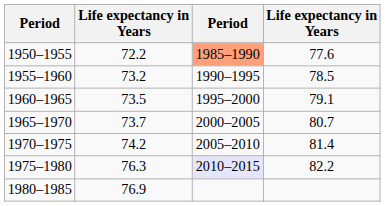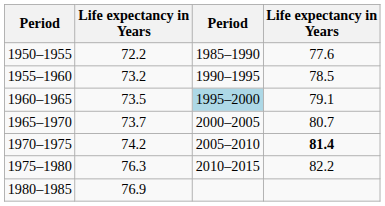1950–1955 | column 3: lightsalmon background -> no background
1960–1965 | column 3: no background -> lightblue background
1970–1975 | column 4: normal -> bold
1975–1980 | column 3: lavender background -> no background
